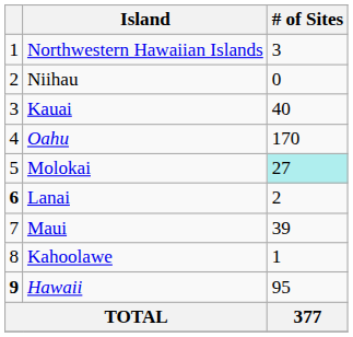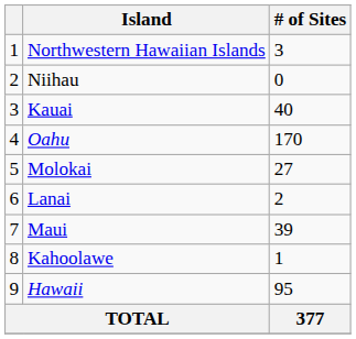Molokai | # of Sites: paleturquoise background -> no background
Lanai | column 1: bold -> normal
Hawaii | column 1: bold -> normal
